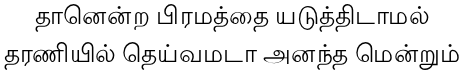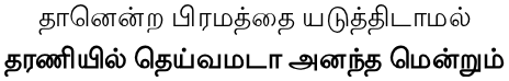row 2 | column 1: normal -> bold
